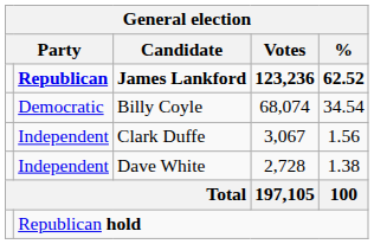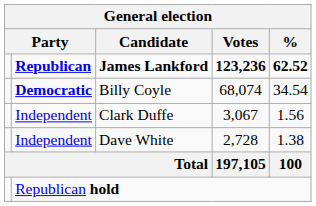Billy Coyle | column 2: normal -> bold
